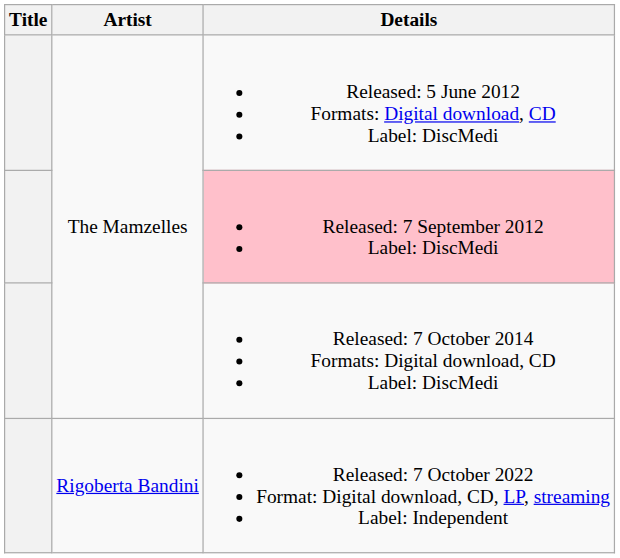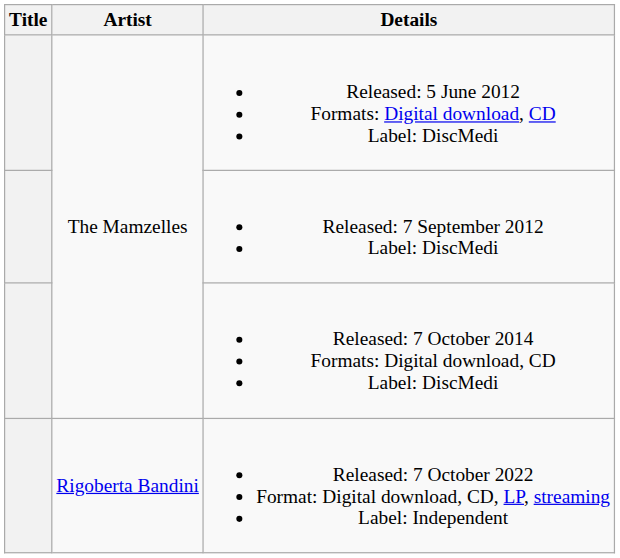Released: 7 September 2012 Label: DiscMedi | Details: pink background -> no background
